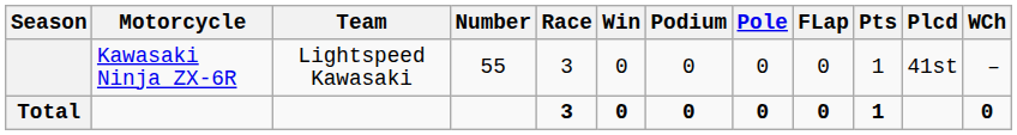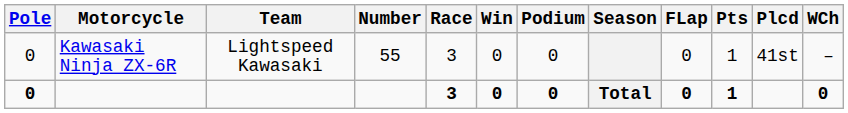columns swapped: Season <-> Pole
